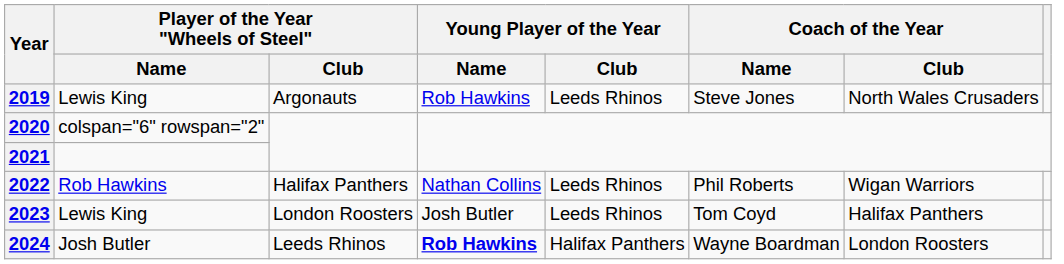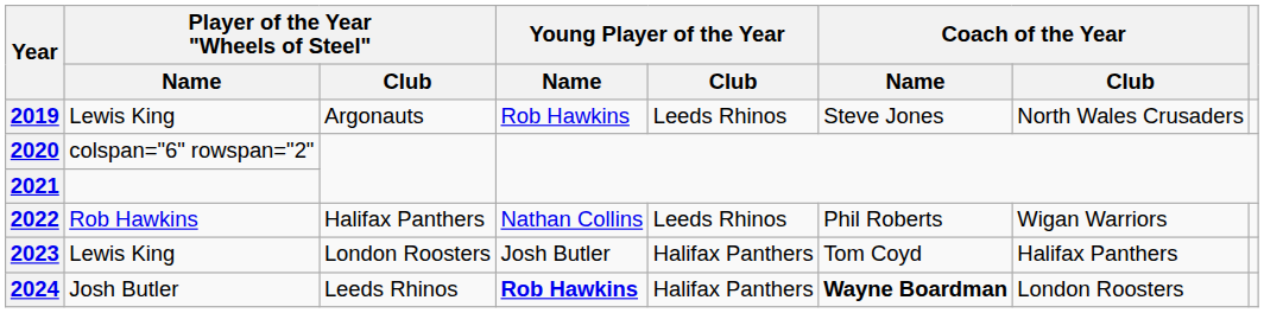2023 | Young Player of the Year / Club: Leeds Rhinos -> Halifax Panthers
2024 | Coach of the Year / Name: normal -> bold
